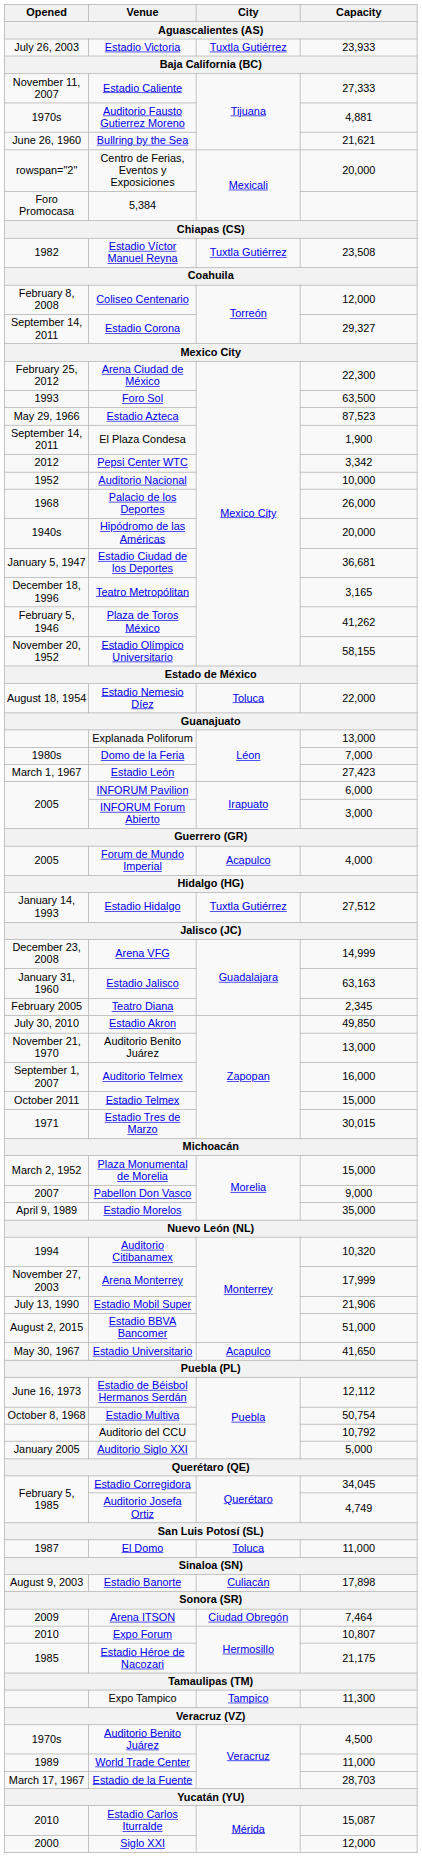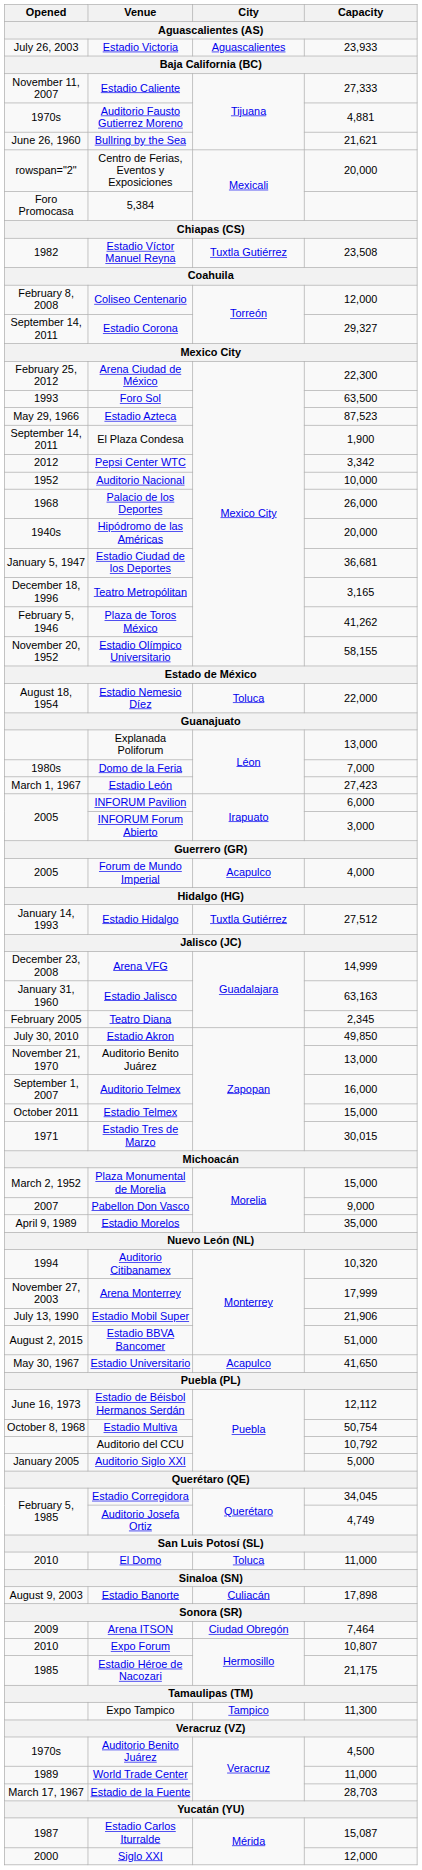Estadio Victoria | City: Tuxtla Gutiérrez -> Aguascalientes
El Domo | Opened: 1987 -> 2010
Estadio Carlos Iturralde | Opened: 2010 -> 1987
